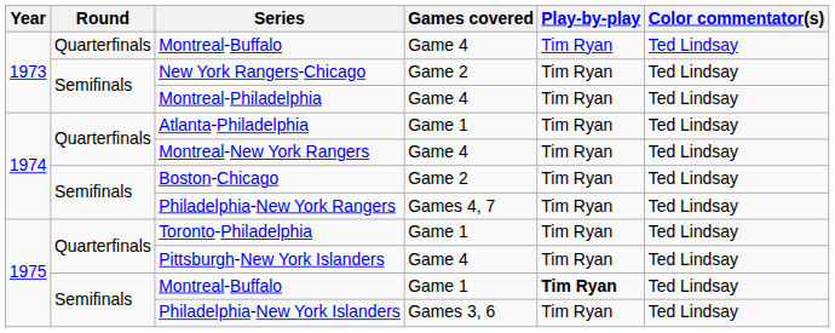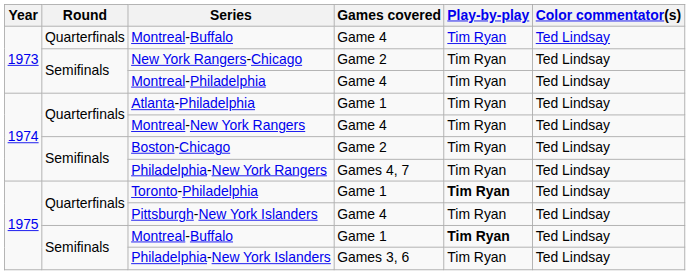Toronto-Philadelphia | Play-by-play: normal -> bold
